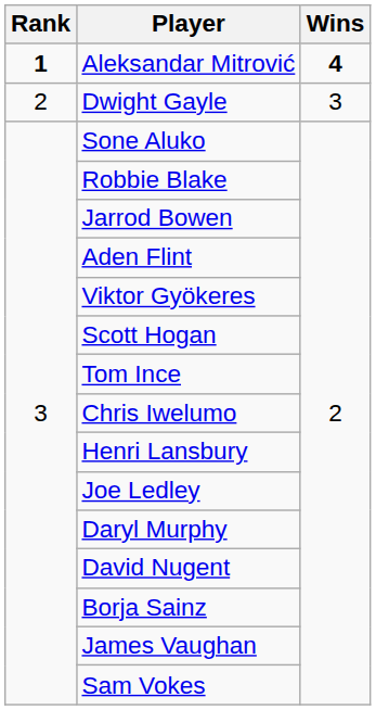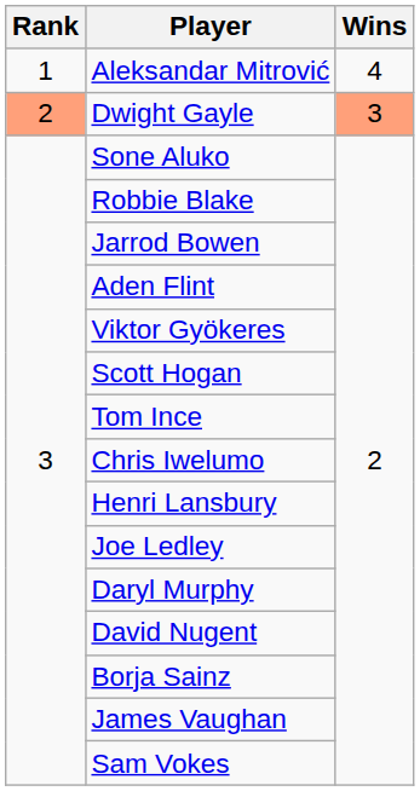Aleksandar Mitrović | Rank: bold -> normal
Aleksandar Mitrović | Wins: bold -> normal
Dwight Gayle | Rank: no background -> lightsalmon background
Dwight Gayle | Wins: no background -> lightsalmon background
